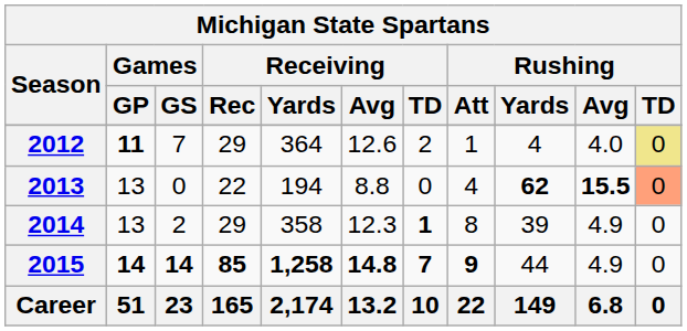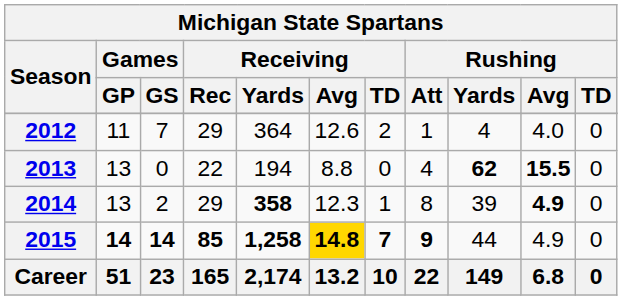2012 | Games / GP: bold -> normal
2012 | Rushing / TD: khaki background -> no background
2013 | Rushing / TD: lightsalmon background -> no background
2014 | Receiving / Yards: normal -> bold
2014 | Receiving / TD: bold -> normal
2014 | Rushing / Avg: normal -> bold
2015 | Receiving / Avg: no background -> gold background
